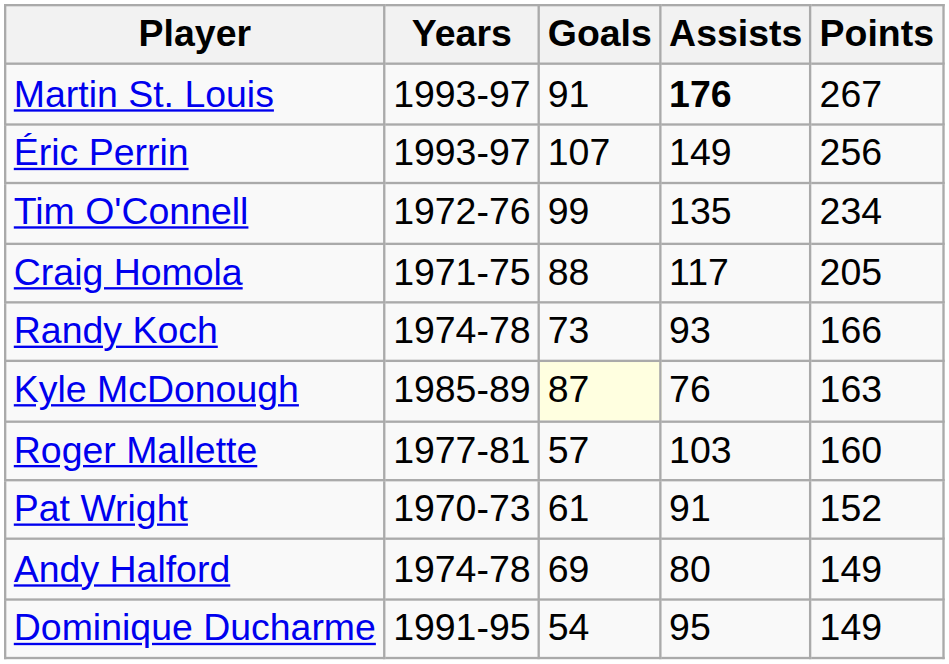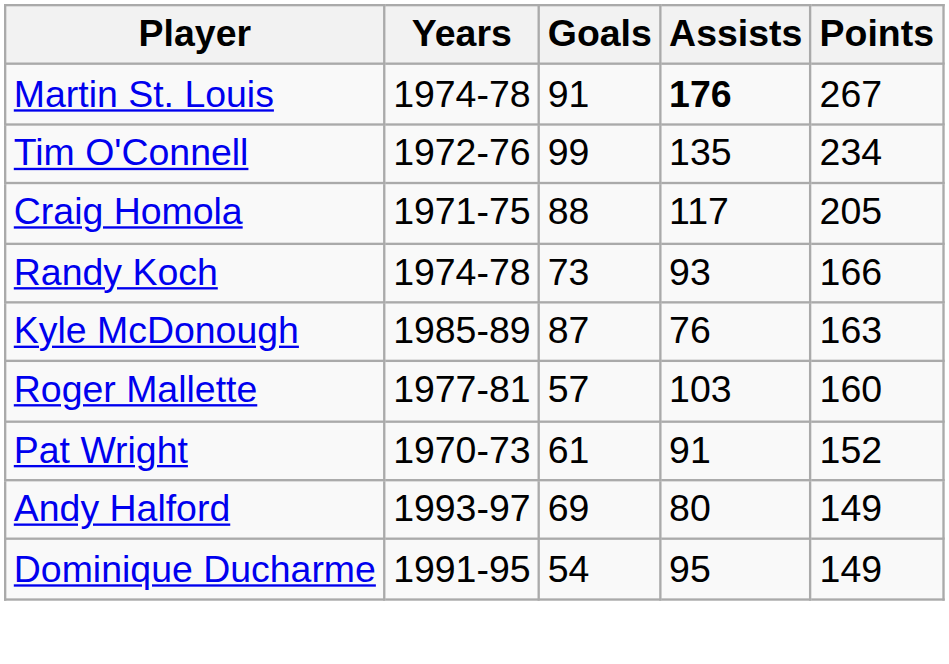Martin St. Louis | Years: 1993-97 -> 1974-78
- row: Éric Perrin | 1993-97 | 107 | 149 | 256
Kyle McDonough | Goals: lightyellow background -> no background
Andy Halford | Years: 1974-78 -> 1993-97
